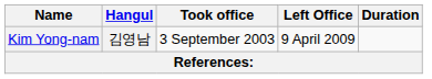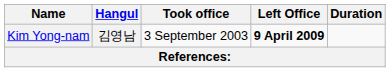Kim Yong-nam | Left Office: normal -> bold
